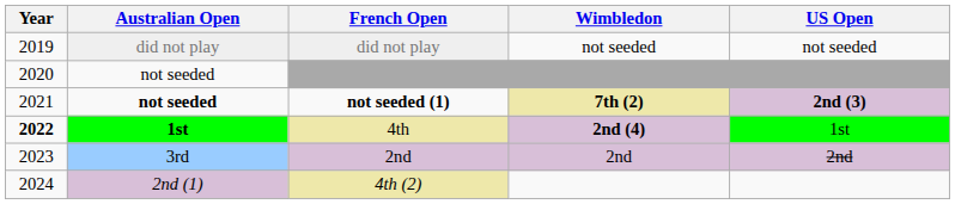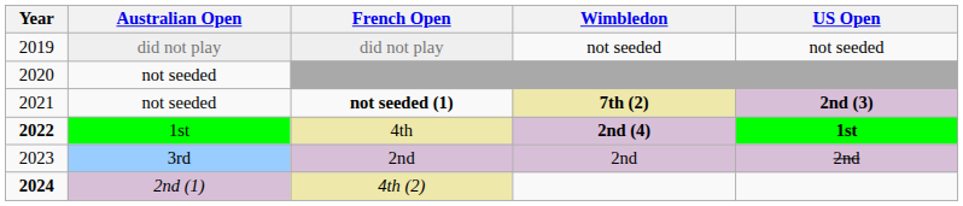not seeded (1) | Australian Open: bold -> normal
4th | Australian Open: bold -> normal
4th | US Open: normal -> bold
4th (2) | Year: normal -> bold
